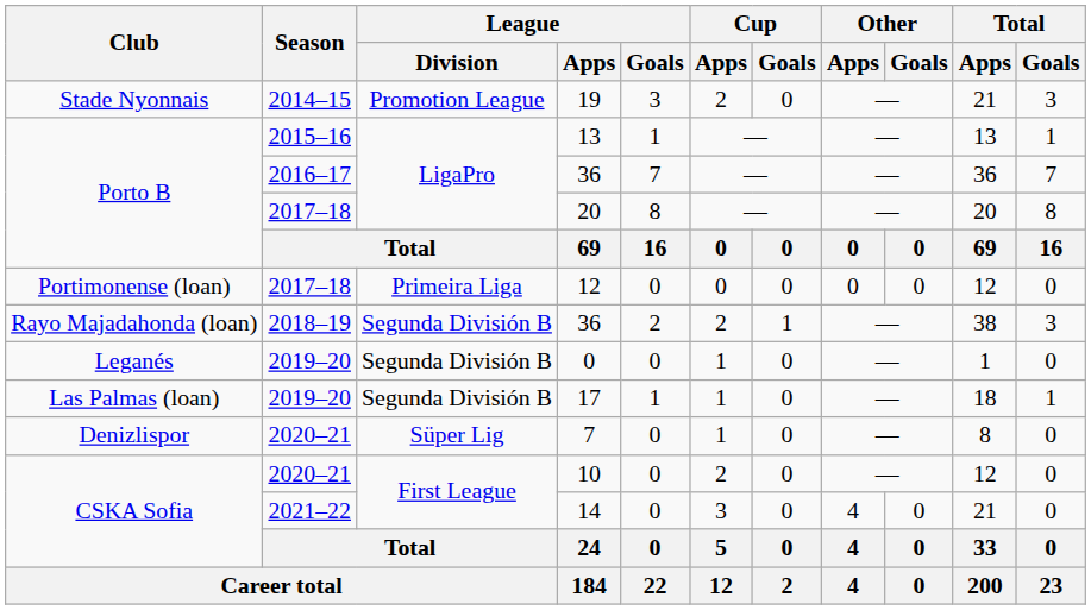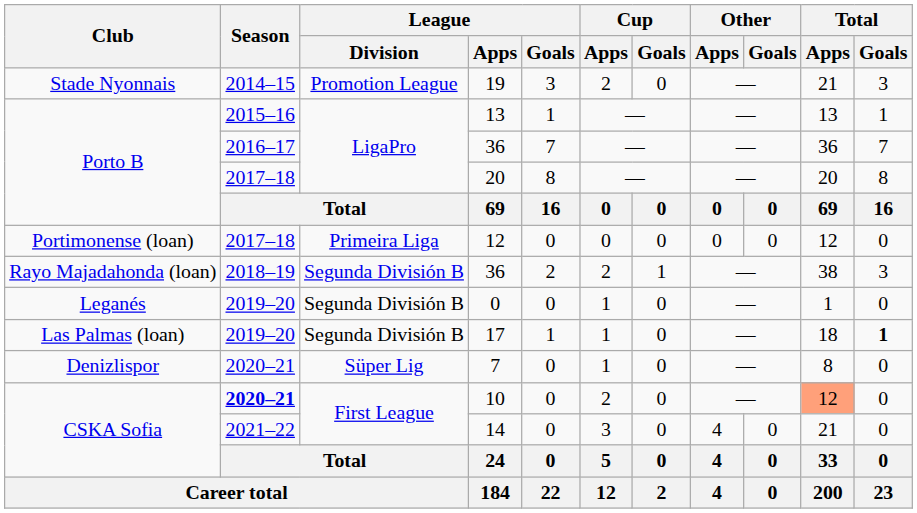17 | Total / Goals: normal -> bold
10 | Season: normal -> bold
10 | Total / Apps: no background -> lightsalmon background
